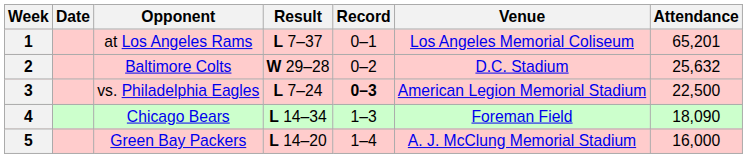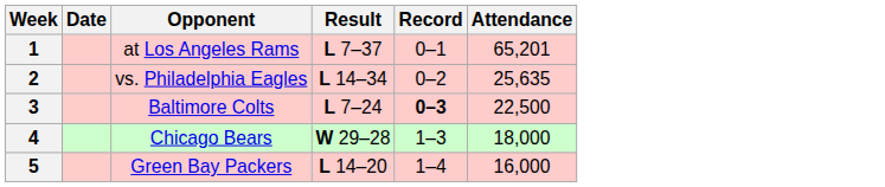- column: Venue | Los Angeles Memorial Coliseum | D.C. Stadium | American Legion Memorial Stadium | Foreman Field | A. J. McClung Memorial Stadium
2 | Opponent: Baltimore Colts -> vs. Philadelphia Eagles
2 | Result: W 29–28 -> L 14–34
2 | Attendance: 25,632 -> 25,635
3 | Opponent: vs. Philadelphia Eagles -> Baltimore Colts
4 | Result: L 14–34 -> W 29–28
4 | Attendance: 18,090 -> 18,000
